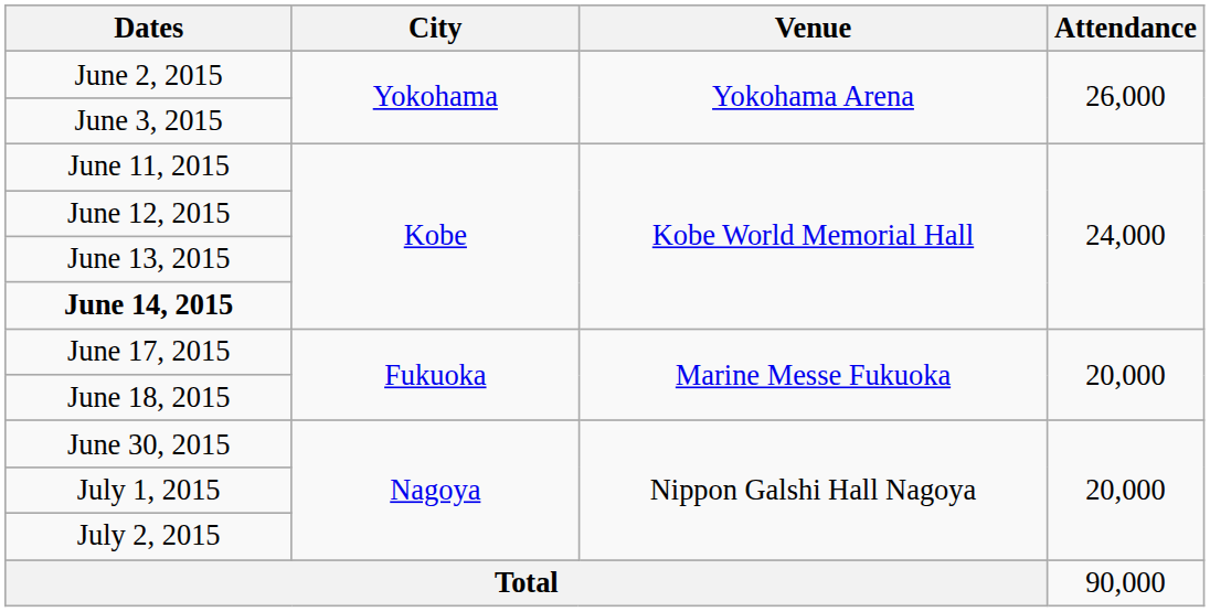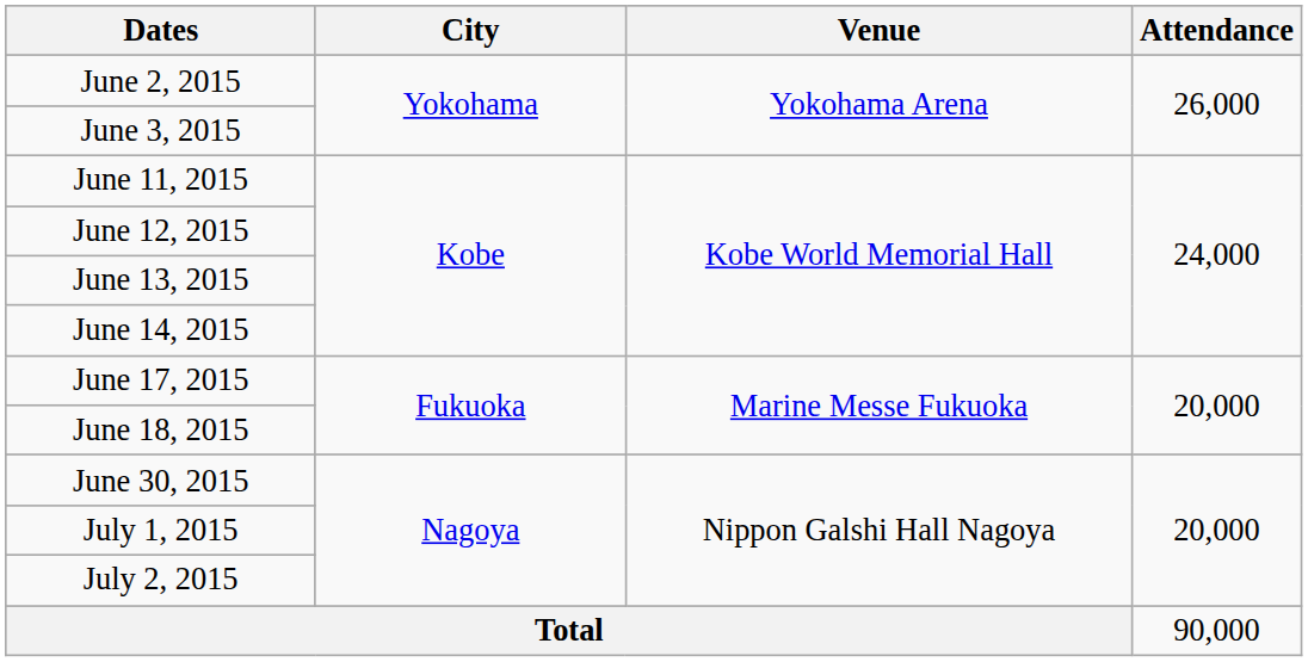June 14, 2015 | Dates: bold -> normal
